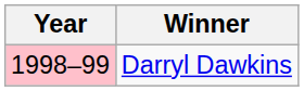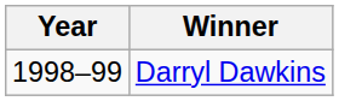Darryl Dawkins | Year: pink background -> no background
